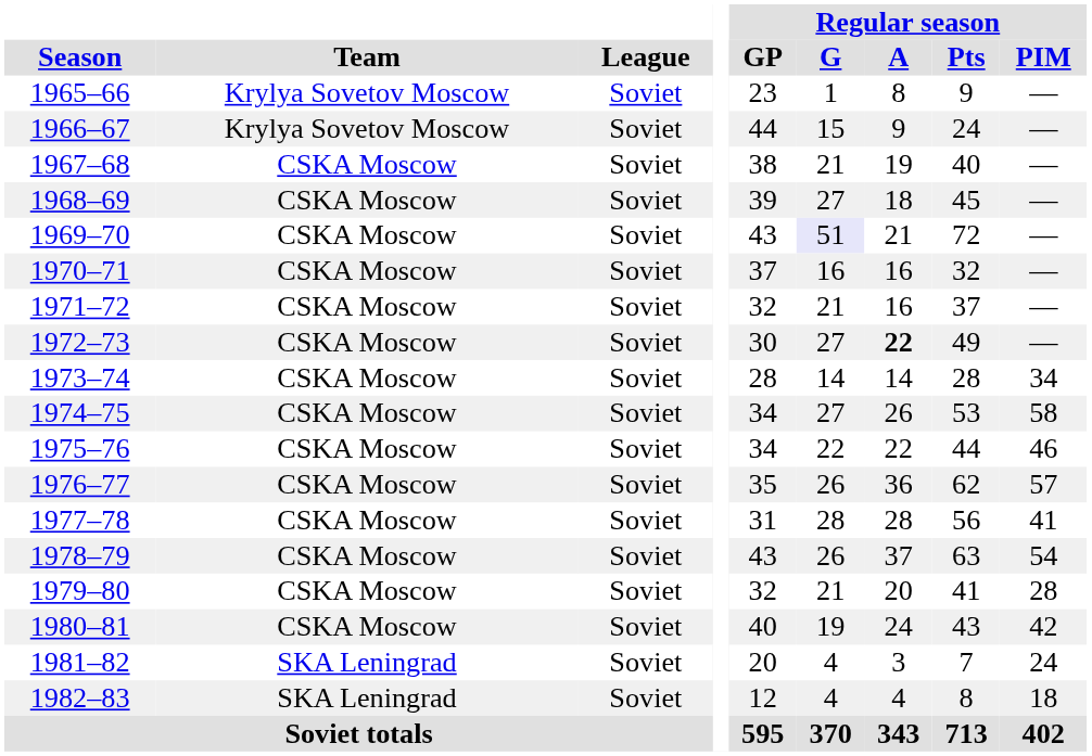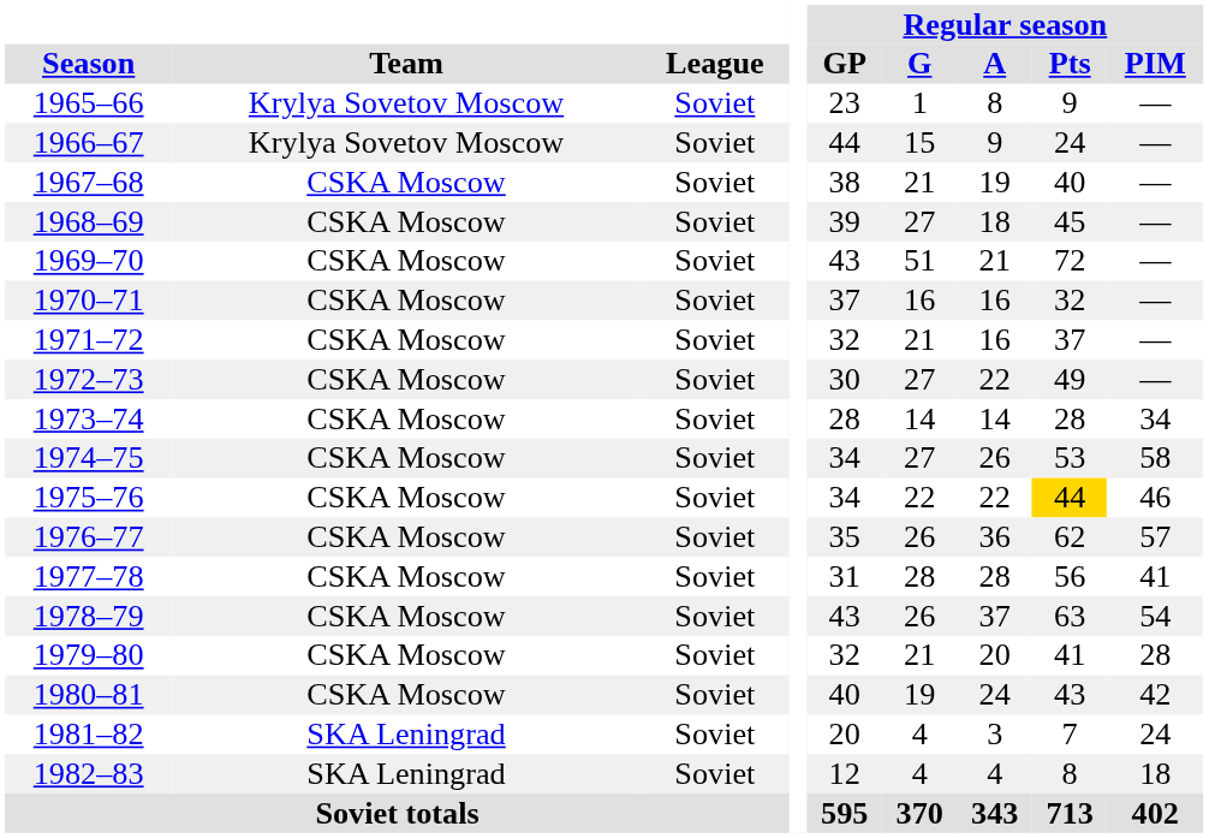1969–70 | Regular season / G: lavender background -> no background
1972–73 | Regular season / A: bold -> normal
1975–76 | Regular season / Pts: no background -> gold background
